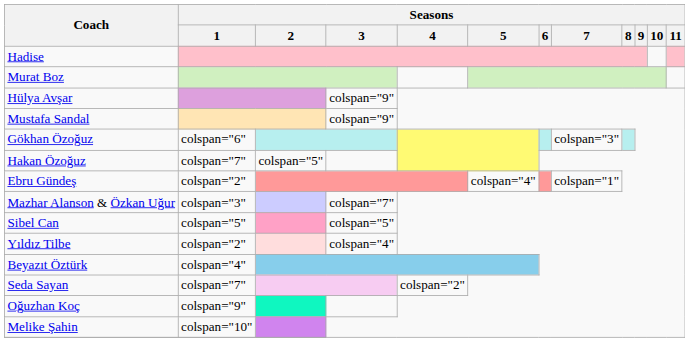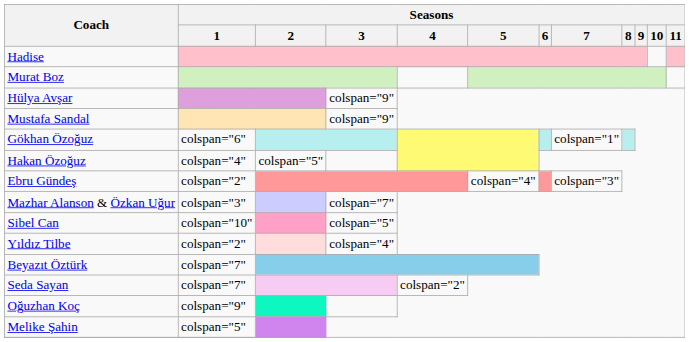Gökhan Özoğuz | Seasons / 7: colspan="3" -> colspan="1"
Hakan Özoğuz | Seasons / 1: colspan="7" -> colspan="4"
Ebru Gündeş | Seasons / 7: colspan="1" -> colspan="3"
Sibel Can | Seasons / 1: colspan="5" -> colspan="10"
Beyazıt Öztürk | Seasons / 1: colspan="4" -> colspan="7"
Melike Şahin | Seasons / 1: colspan="10" -> colspan="5"
